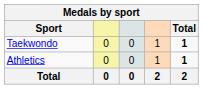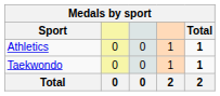rows swapped: Athletics <-> Taekwondo
